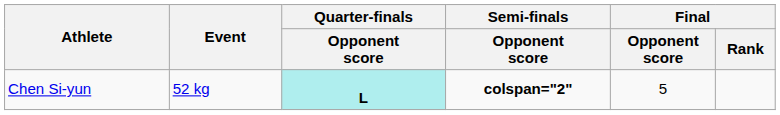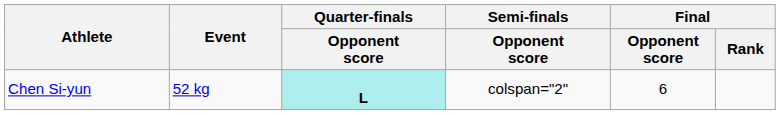Chen Si-yun | Semi-finals / Opponent score: bold -> normal
Chen Si-yun | Final / Opponent score: 5 -> 6
